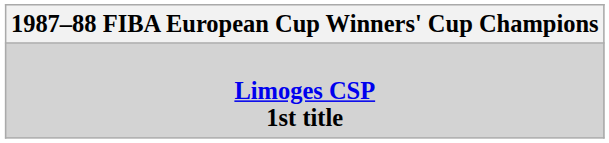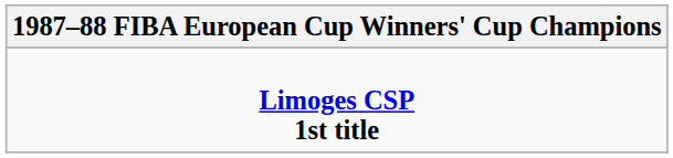row 2 | column 1: lightgrey background -> no background
